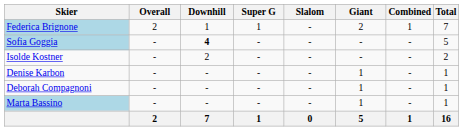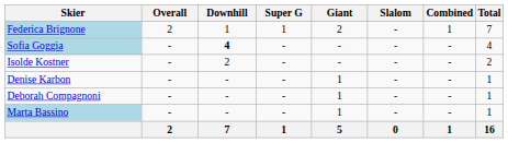columns swapped: Giant <-> Slalom
Sofia Goggia | Total: 5 -> 4
